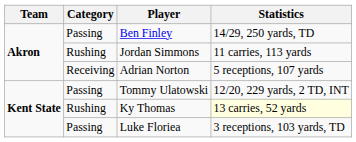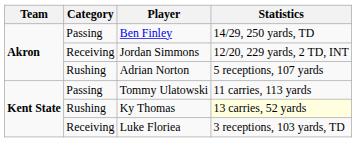Jordan Simmons | Category: Rushing -> Receiving
Jordan Simmons | Statistics: 11 carries, 113 yards -> 12/20, 229 yards, 2 TD, INT
Adrian Norton | Category: Receiving -> Rushing
Tommy Ulatowski | Statistics: 12/20, 229 yards, 2 TD, INT -> 11 carries, 113 yards
Luke Floriea | Category: Passing -> Receiving
